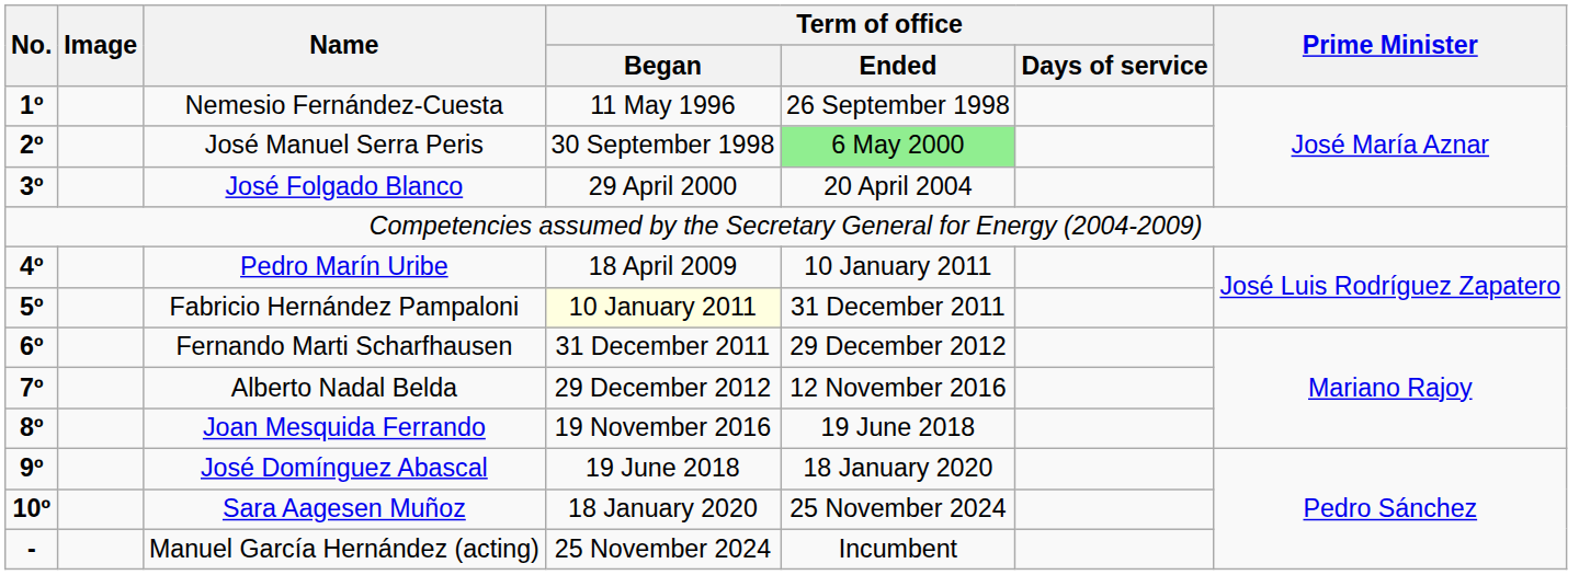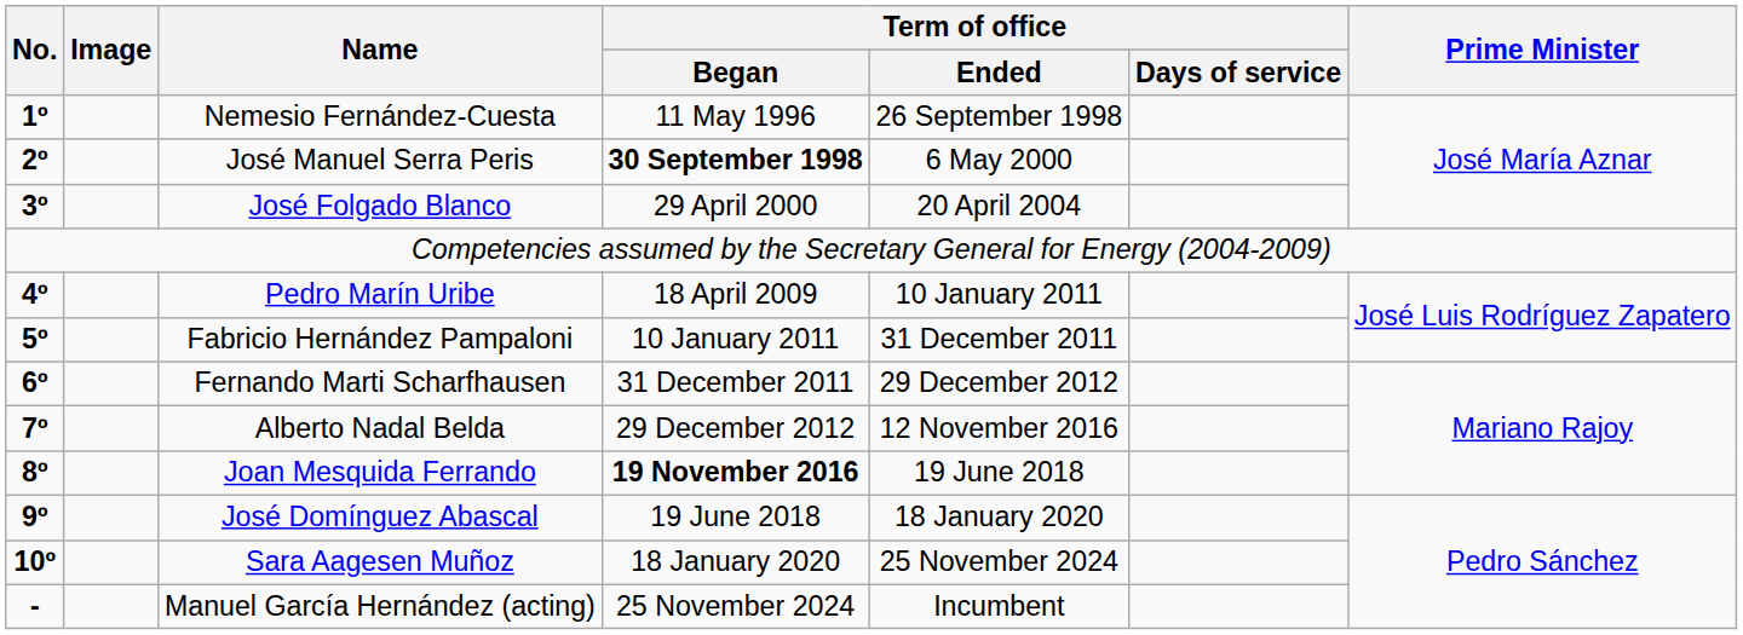José Manuel Serra Peris | Term of office / Began: normal -> bold
José Manuel Serra Peris | Term of office / Ended: lightgreen background -> no background
Fabricio Hernández Pampaloni | Term of office / Began: lightyellow background -> no background
Joan Mesquida Ferrando | Term of office / Began: normal -> bold
